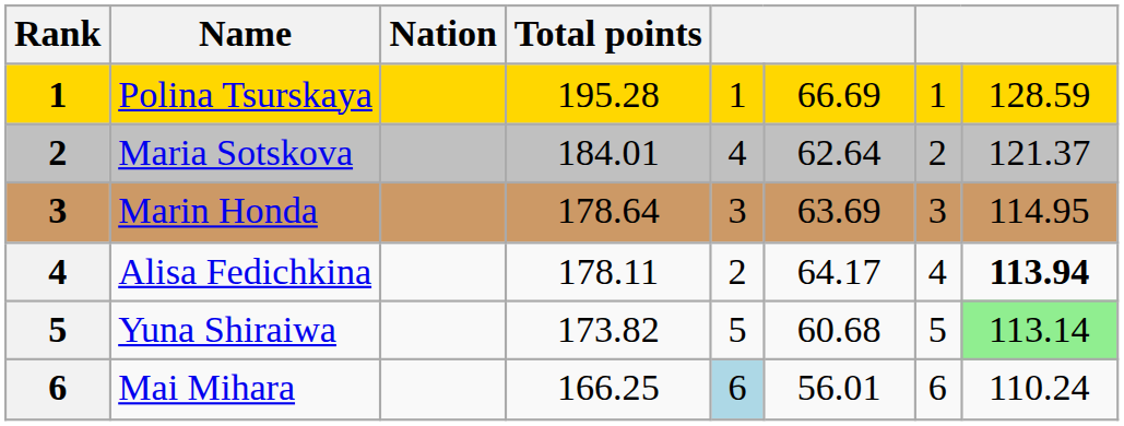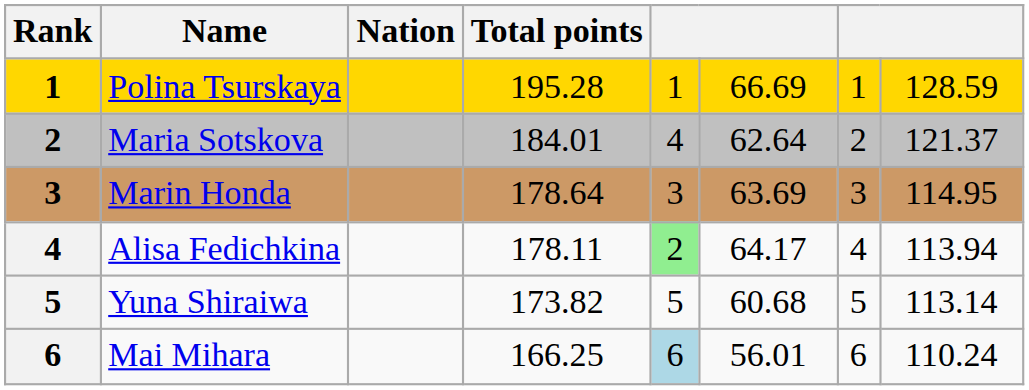Alisa Fedichkina | column 5: no background -> lightgreen background
Alisa Fedichkina | column 8: bold -> normal
Yuna Shiraiwa | column 8: lightgreen background -> no background
